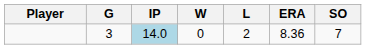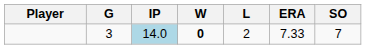row 2 | W: normal -> bold
row 2 | ERA: 8.36 -> 7.33
